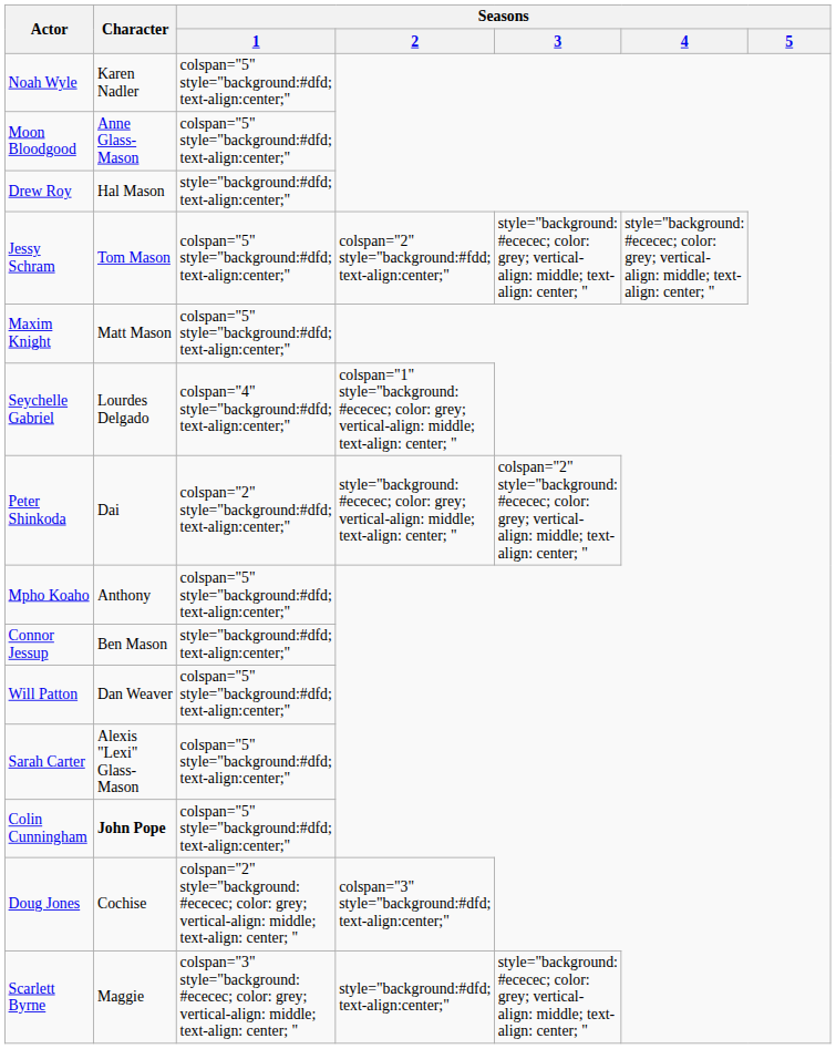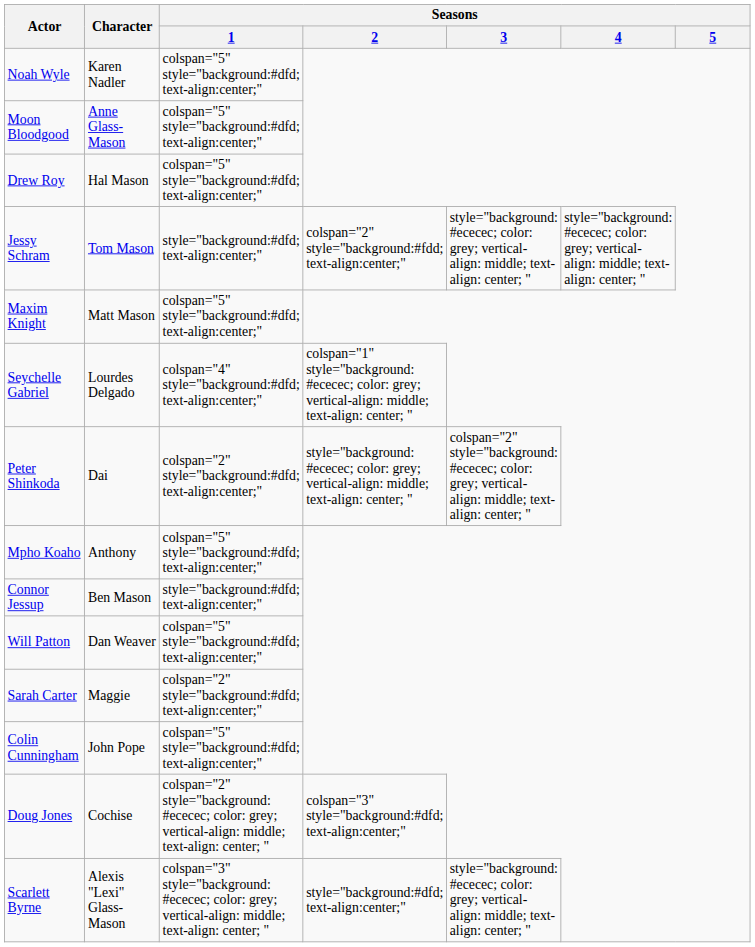Drew Roy | Seasons / 1: style="background:#dfd; text-align:center;" -> colspan="5" style="background:#dfd; text-align:center;"
Jessy Schram | Seasons / 1: colspan="5" style="background:#dfd; text-align:center;" -> style="background:#dfd; text-align:center;"
Sarah Carter | Character: Alexis "Lexi" Glass-Mason -> Maggie
Sarah Carter | Seasons / 1: colspan="5" style="background:#dfd; text-align:center;" -> colspan="2" style="background:#dfd; text-align:center;"
Colin Cunningham | Character: bold -> normal
Scarlett Byrne | Character: Maggie -> Alexis "Lexi" Glass-Mason
